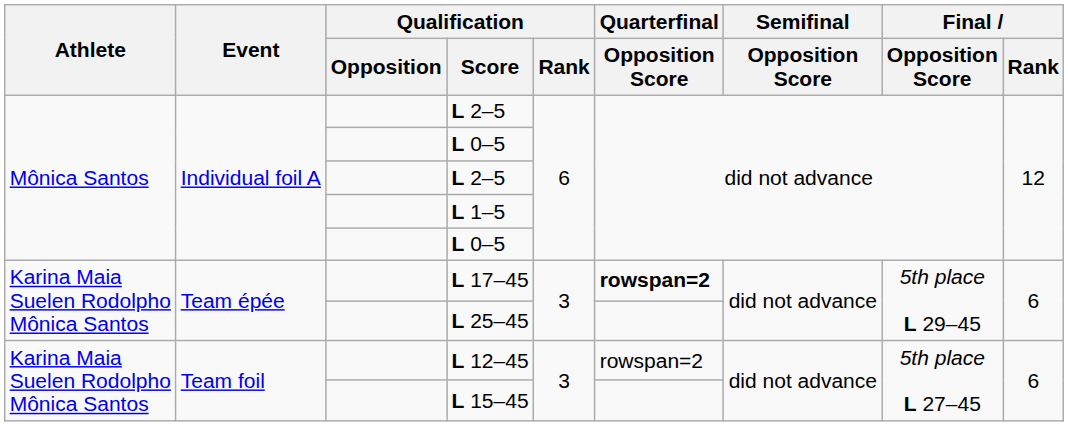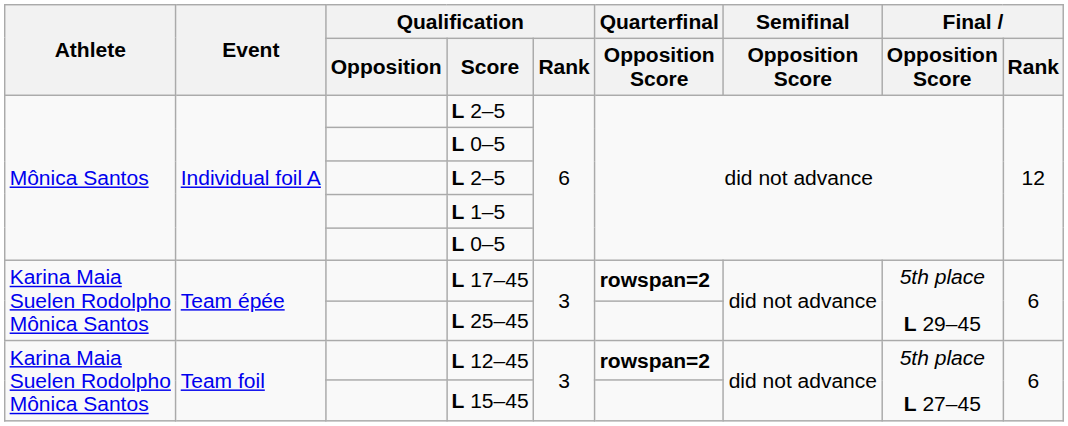L 12–45 | Quarterfinal / Opposition Score: normal -> bold
